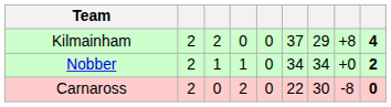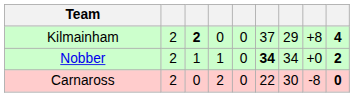Kilmainham | column 3: normal -> bold
Nobber | column 6: normal -> bold
